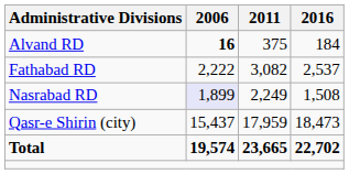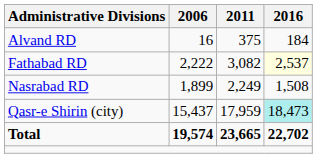Alvand RD | 2006: bold -> normal
Fathabad RD | 2016: no background -> lightyellow background
Nasrabad RD | 2006: lavender background -> no background
Qasr-e Shirin (city) | 2016: no background -> paleturquoise background
